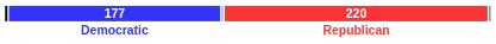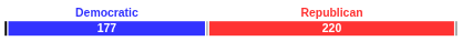rows swapped: 177 <-> Democratic
